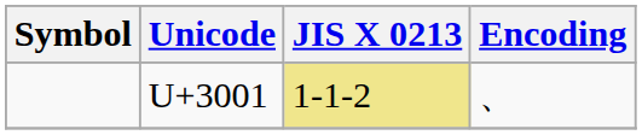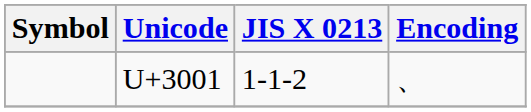row 2 | JIS X 0213: khaki background -> no background
